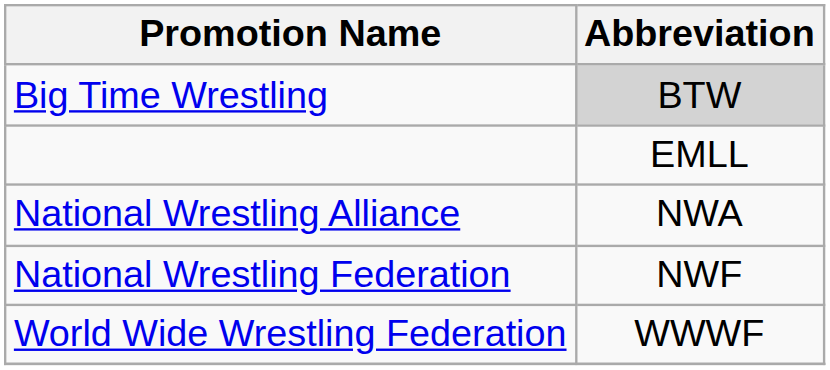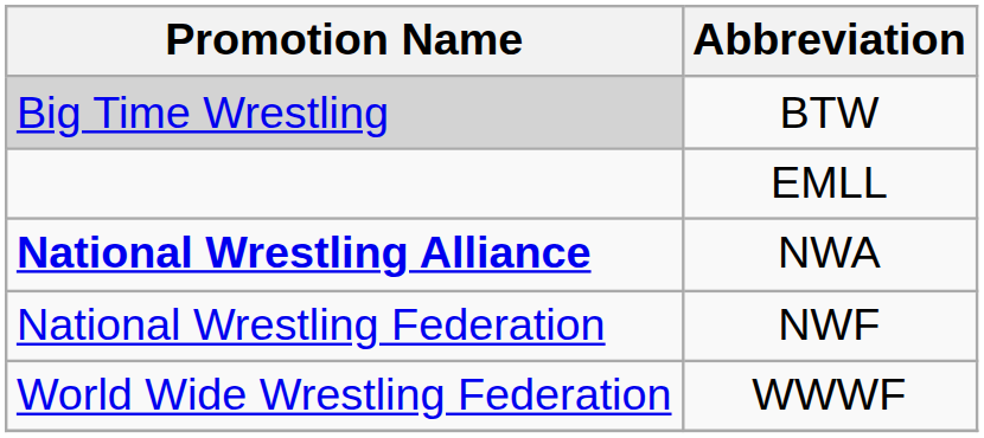row 2 | Promotion Name: no background -> lightgrey background
row 2 | Abbreviation: lightgrey background -> no background
row 4 | Promotion Name: normal -> bold
